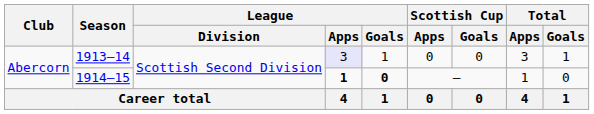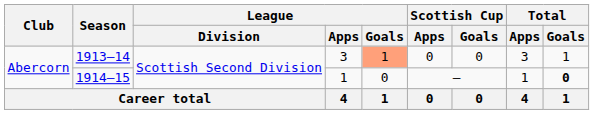1913–14 | League / Apps: lavender background -> no background
1913–14 | League / Goals: no background -> lightsalmon background
1914–15 | League / Apps: bold -> normal
1914–15 | League / Goals: bold -> normal
1914–15 | Total / Goals: normal -> bold
